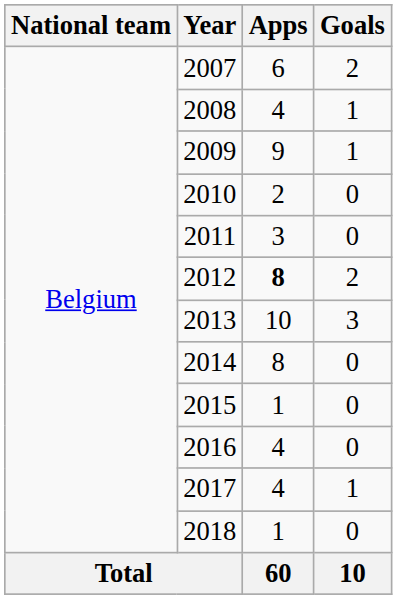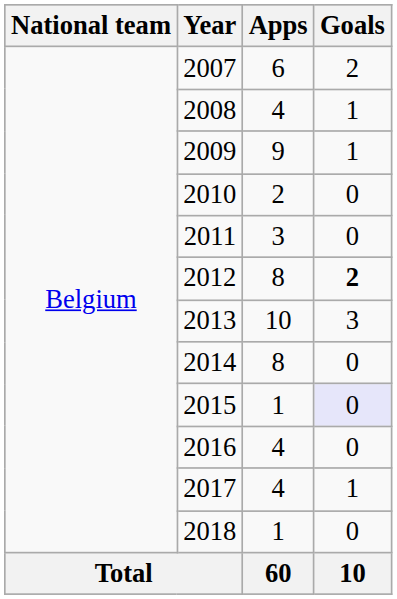2012 | Apps: bold -> normal
2012 | Goals: normal -> bold
2015 | Goals: no background -> lavender background
